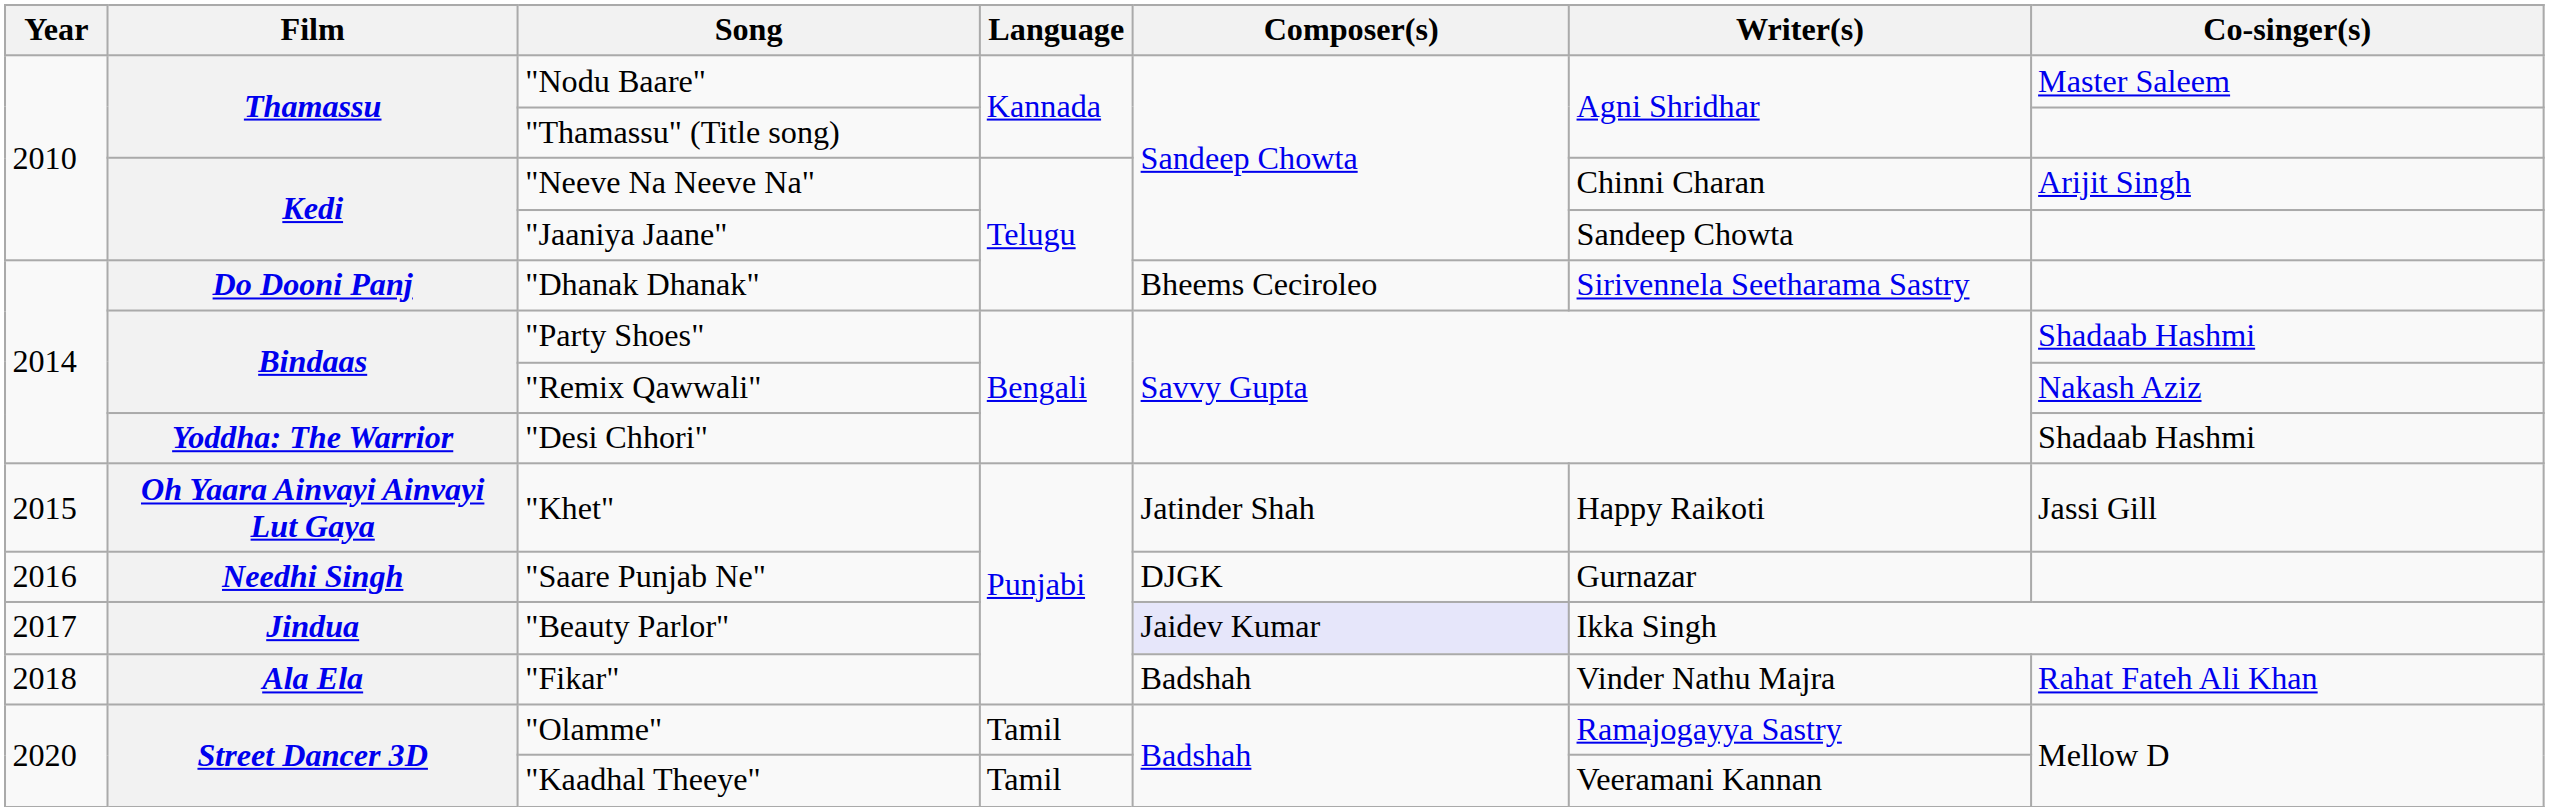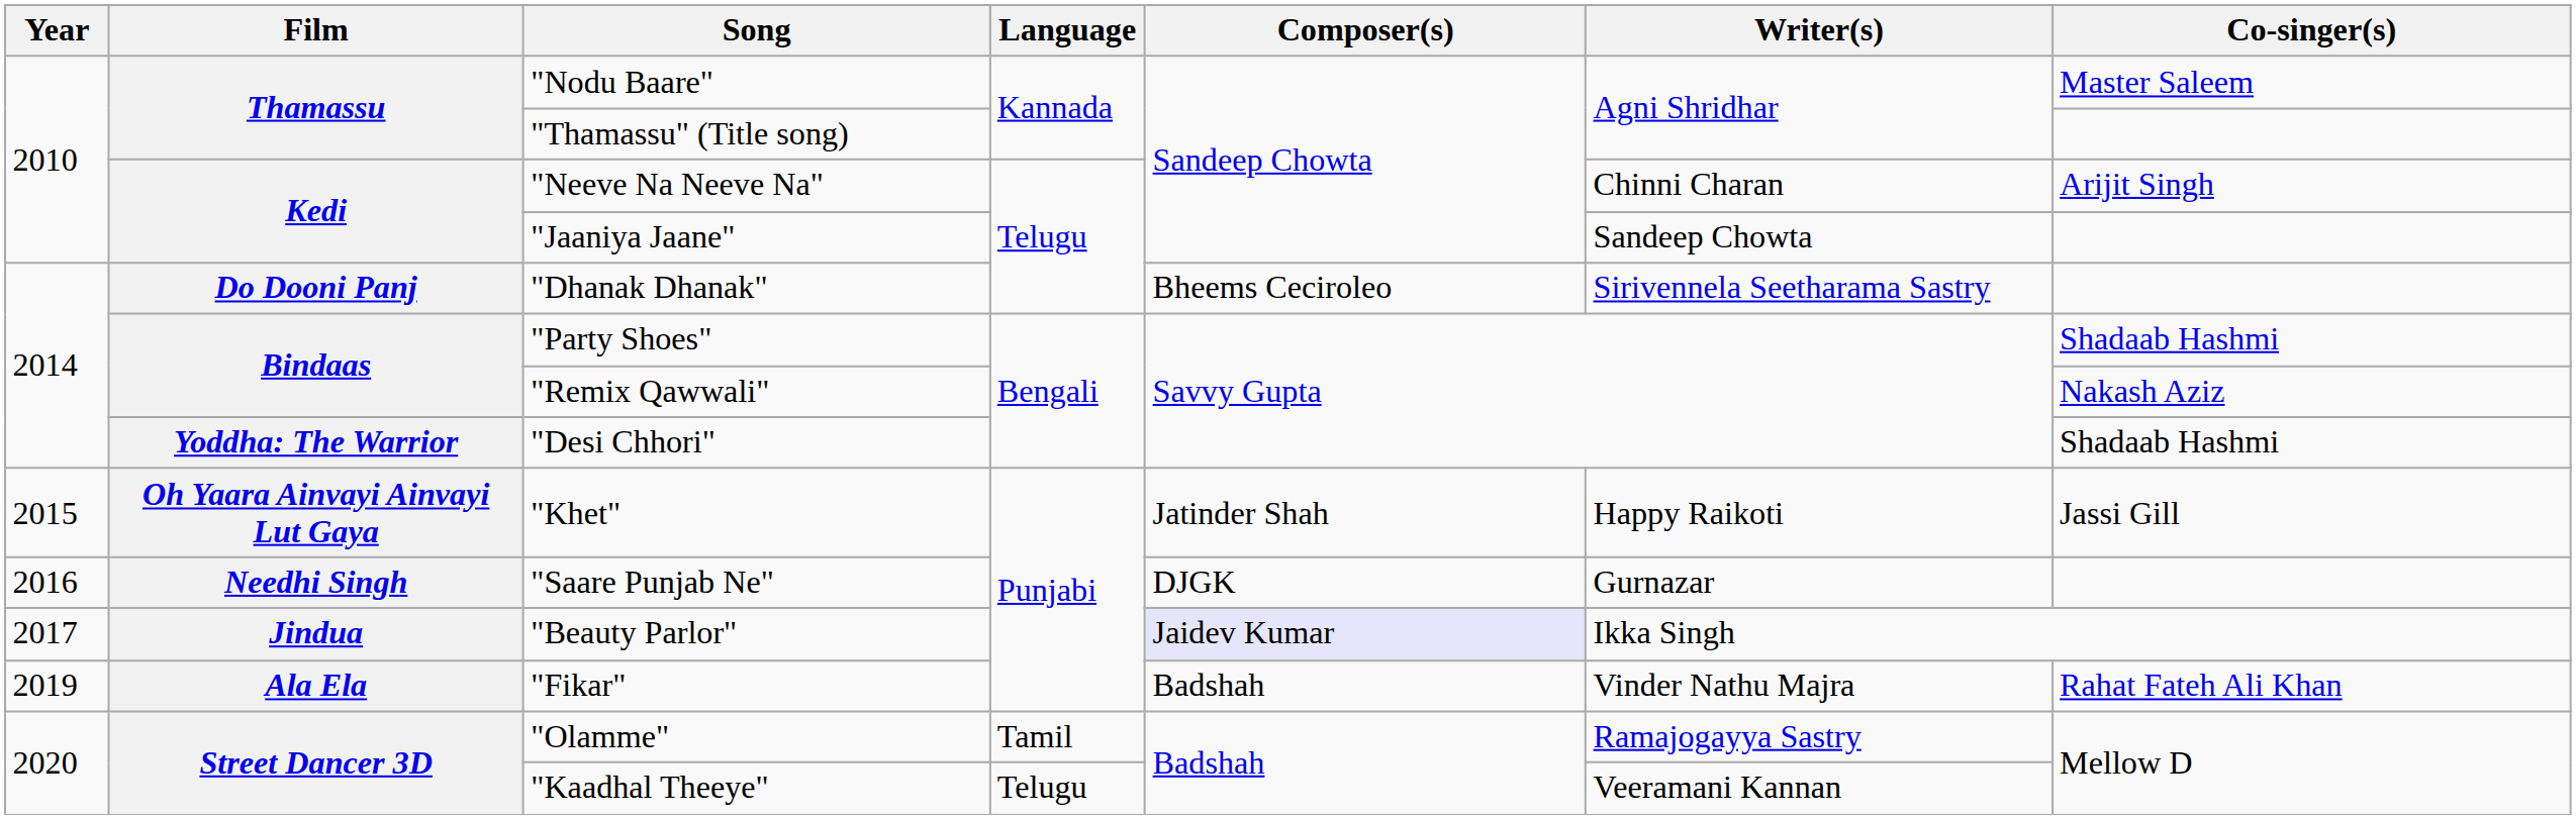"Fikar" | Year: 2018 -> 2019
"Kaadhal Theeye" | Language: Tamil -> Telugu
